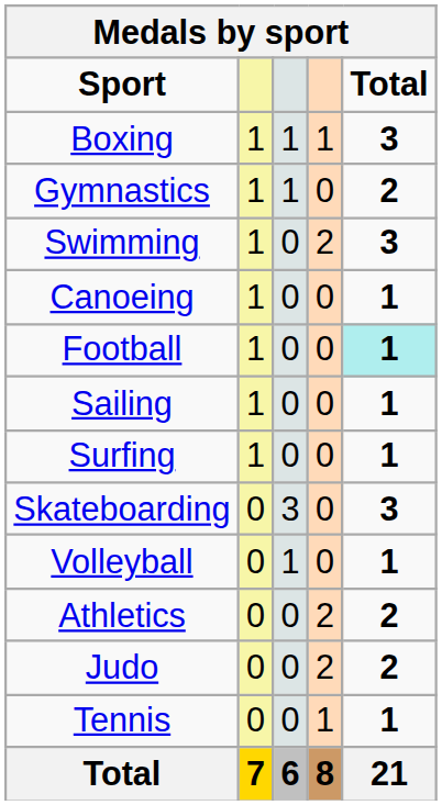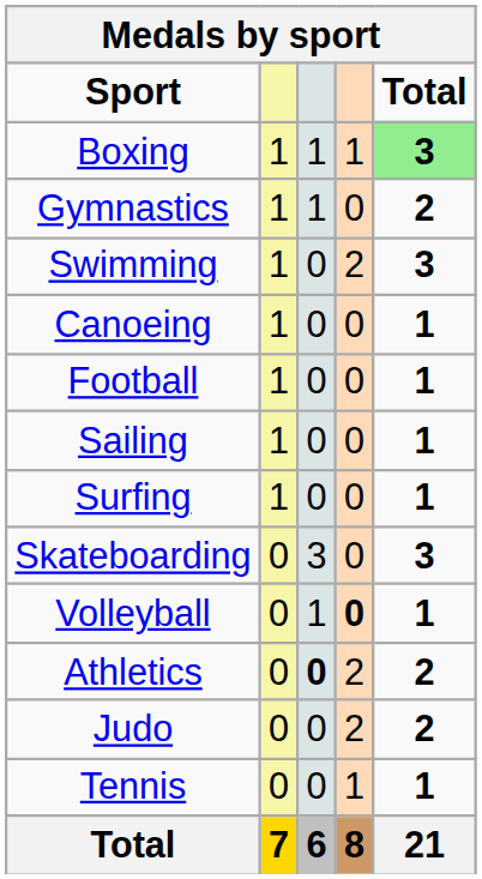Boxing | Total: no background -> lightgreen background
Football | Total: paleturquoise background -> no background
Volleyball | column 4: normal -> bold
Athletics | column 3: normal -> bold
